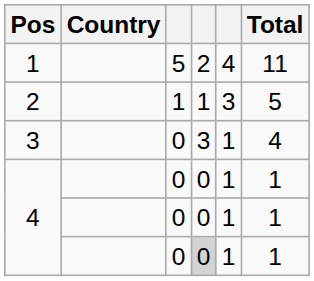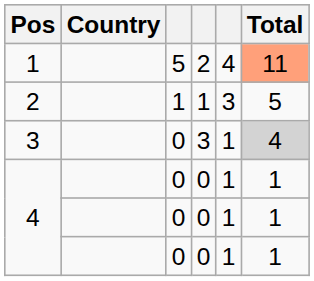row 2 | Total: no background -> lightsalmon background
row 4 | Total: no background -> lightgrey background
row 7 | column 4: lightgrey background -> no background
